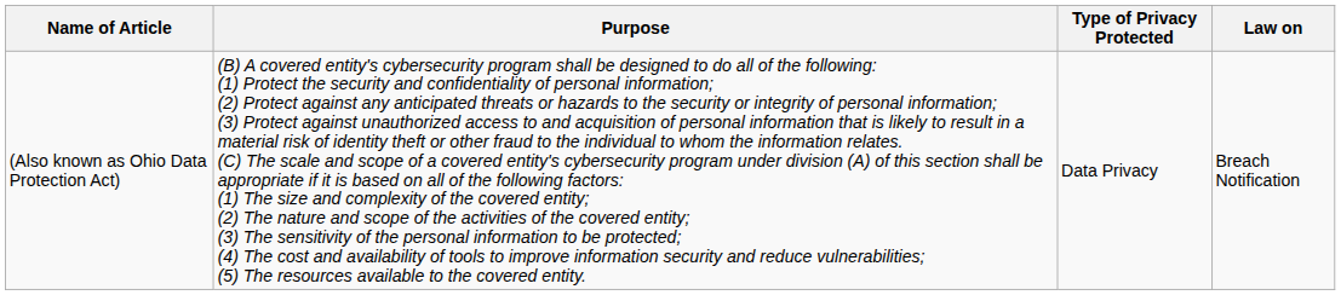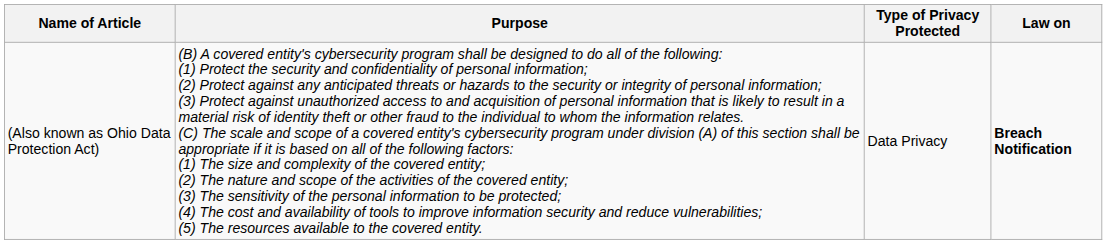row 2 | Law on: normal -> bold
